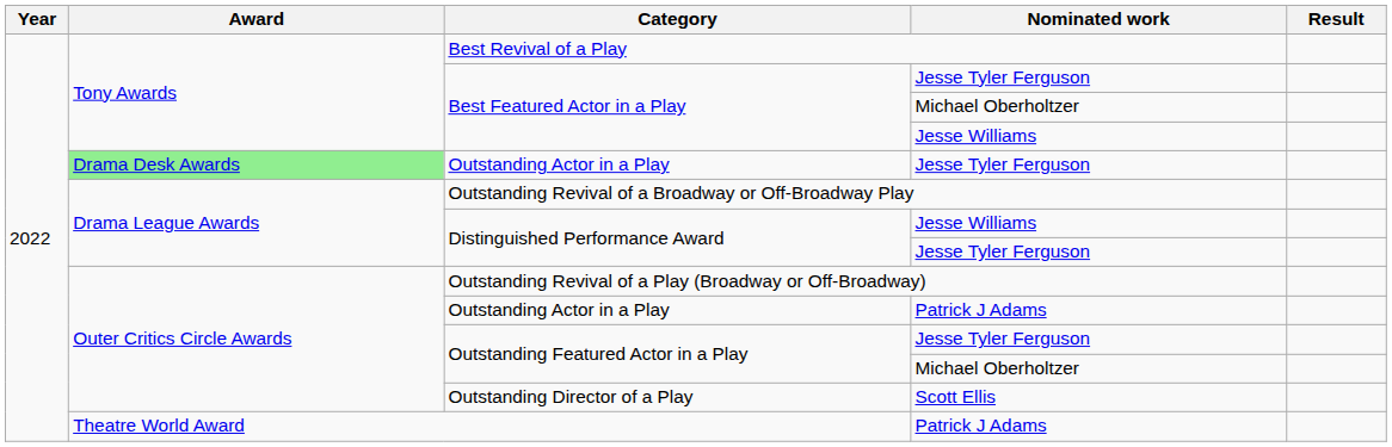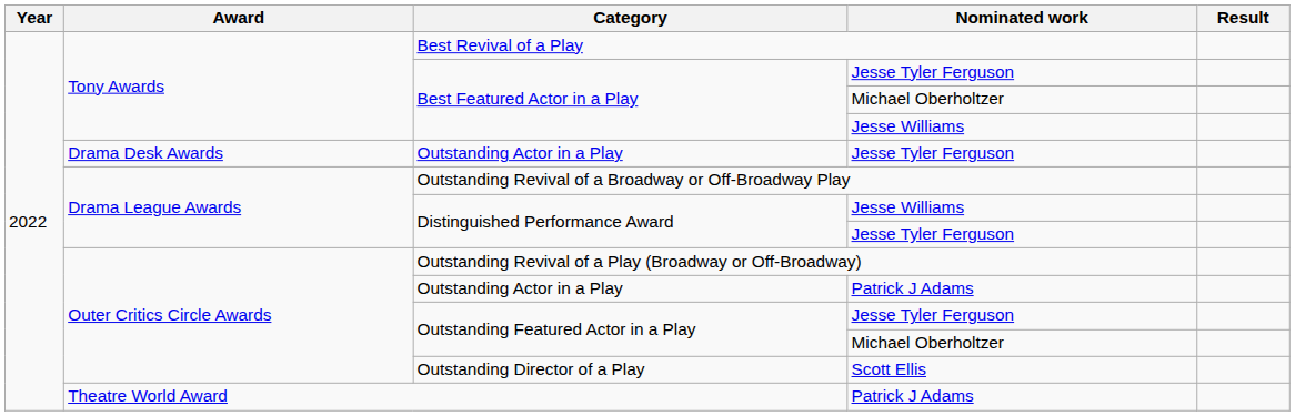Outstanding Actor in a Play / Jesse Tyler Ferguson | Award: lightgreen background -> no background
